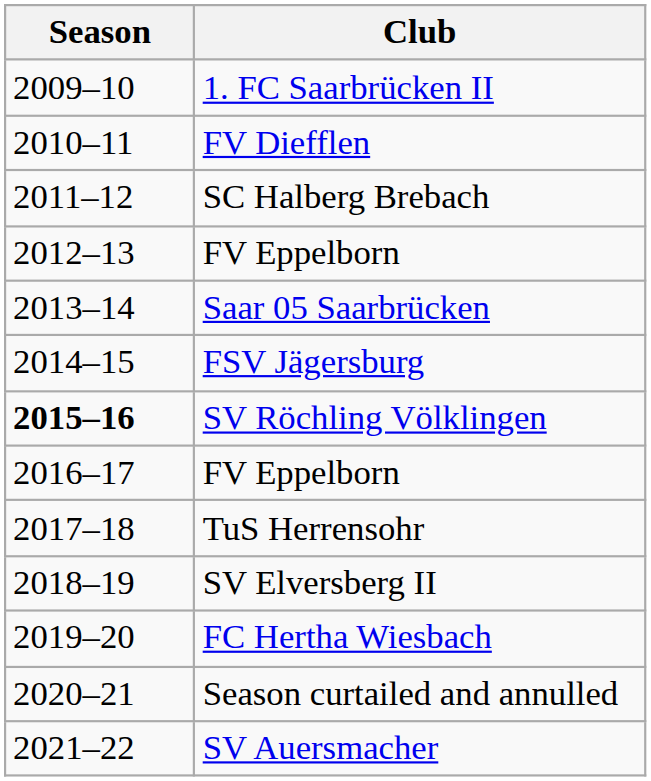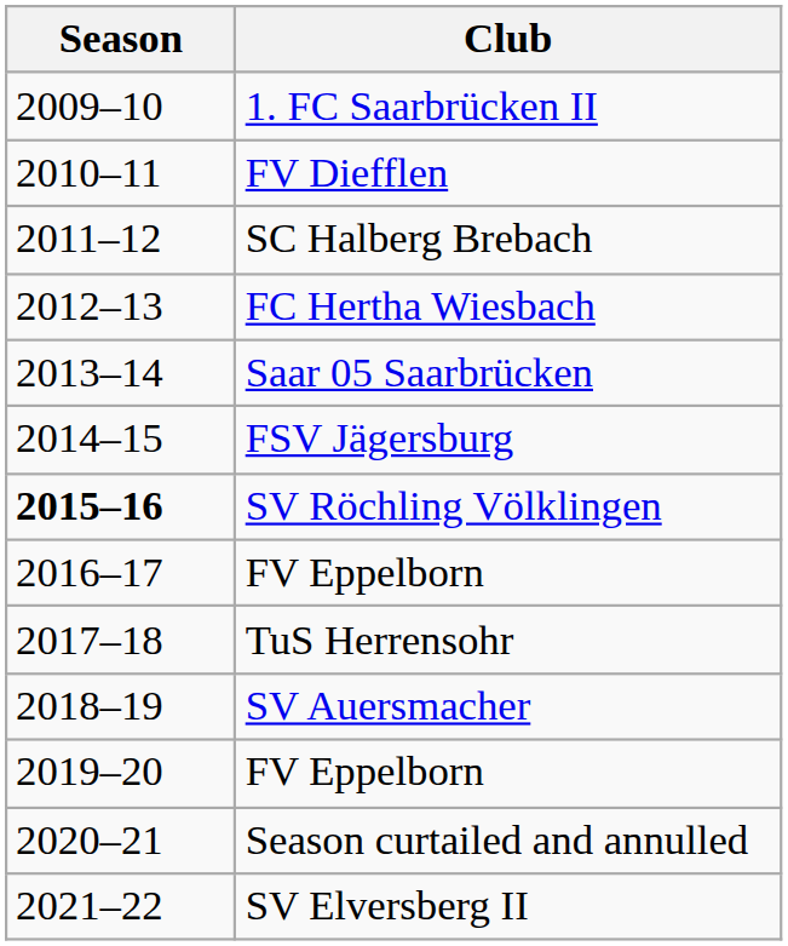row 5 | Club: FV Eppelborn -> FC Hertha Wiesbach
row 11 | Club: SV Elversberg II -> SV Auersmacher
row 12 | Club: FC Hertha Wiesbach -> FV Eppelborn
row 14 | Club: SV Auersmacher -> SV Elversberg II
